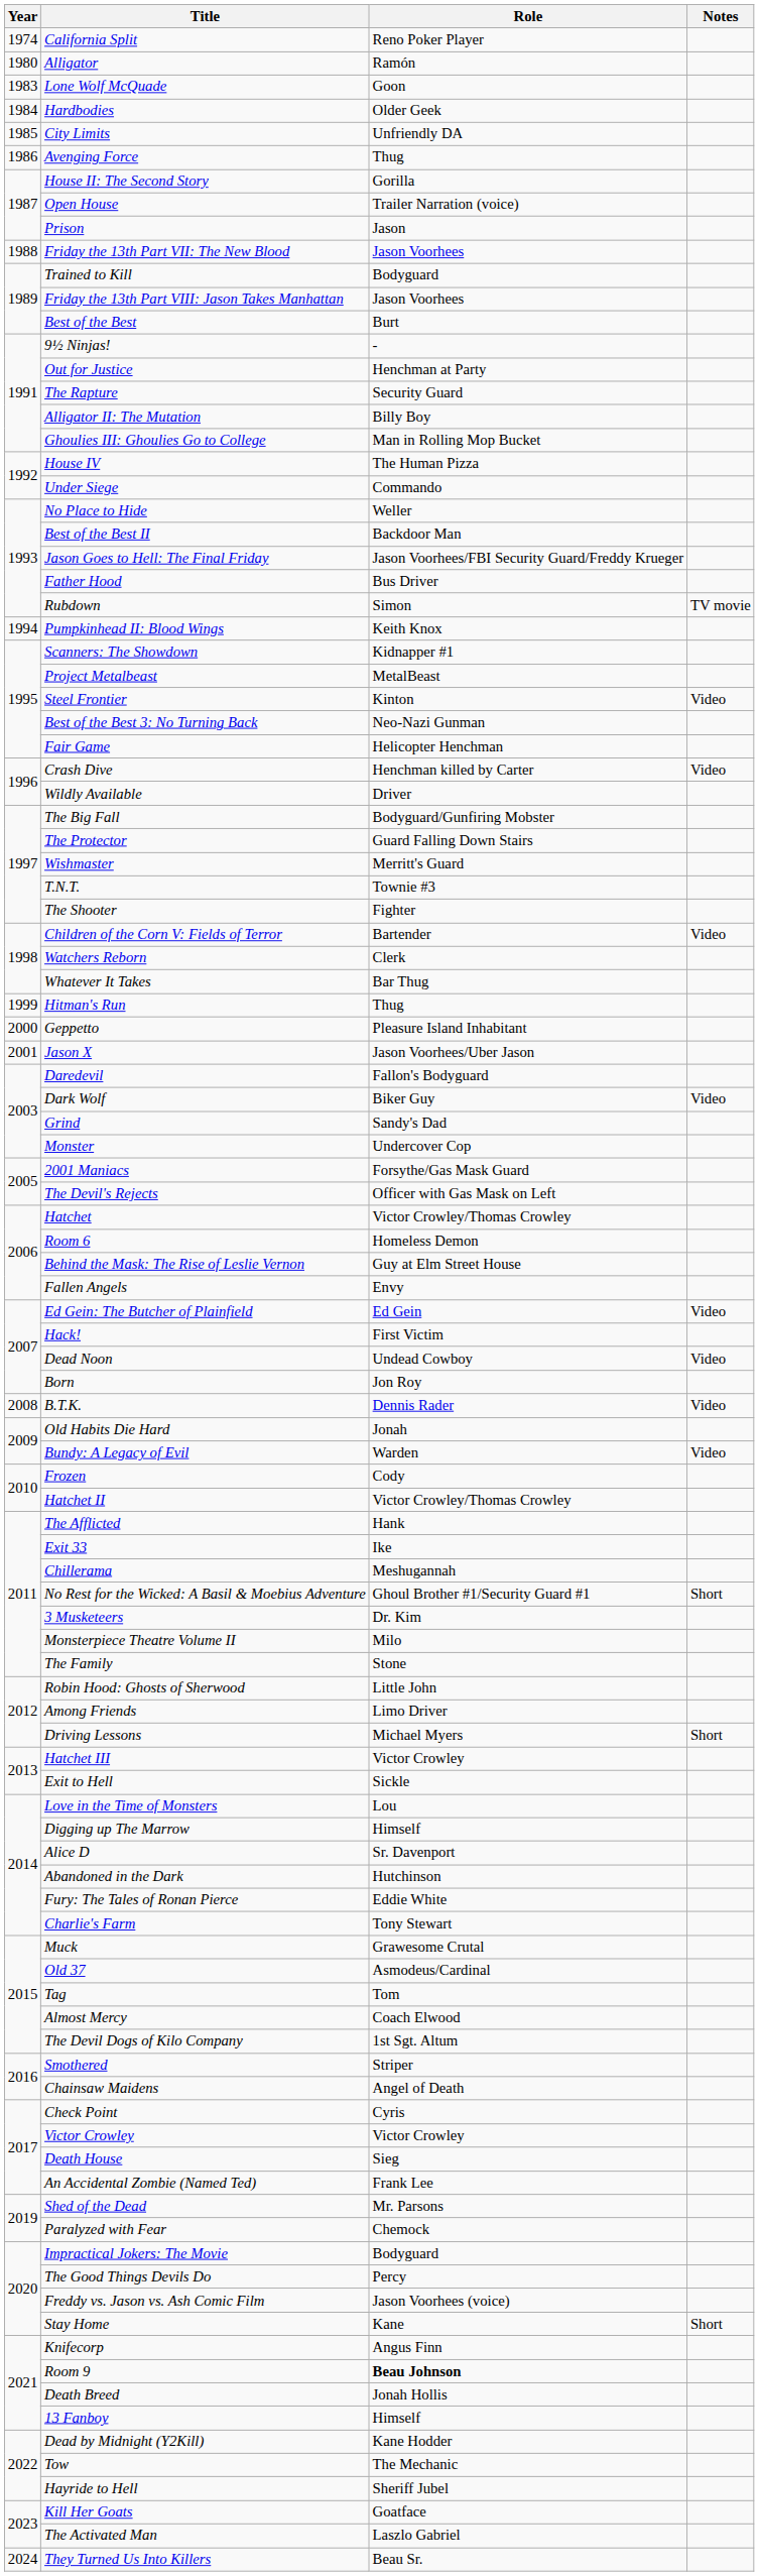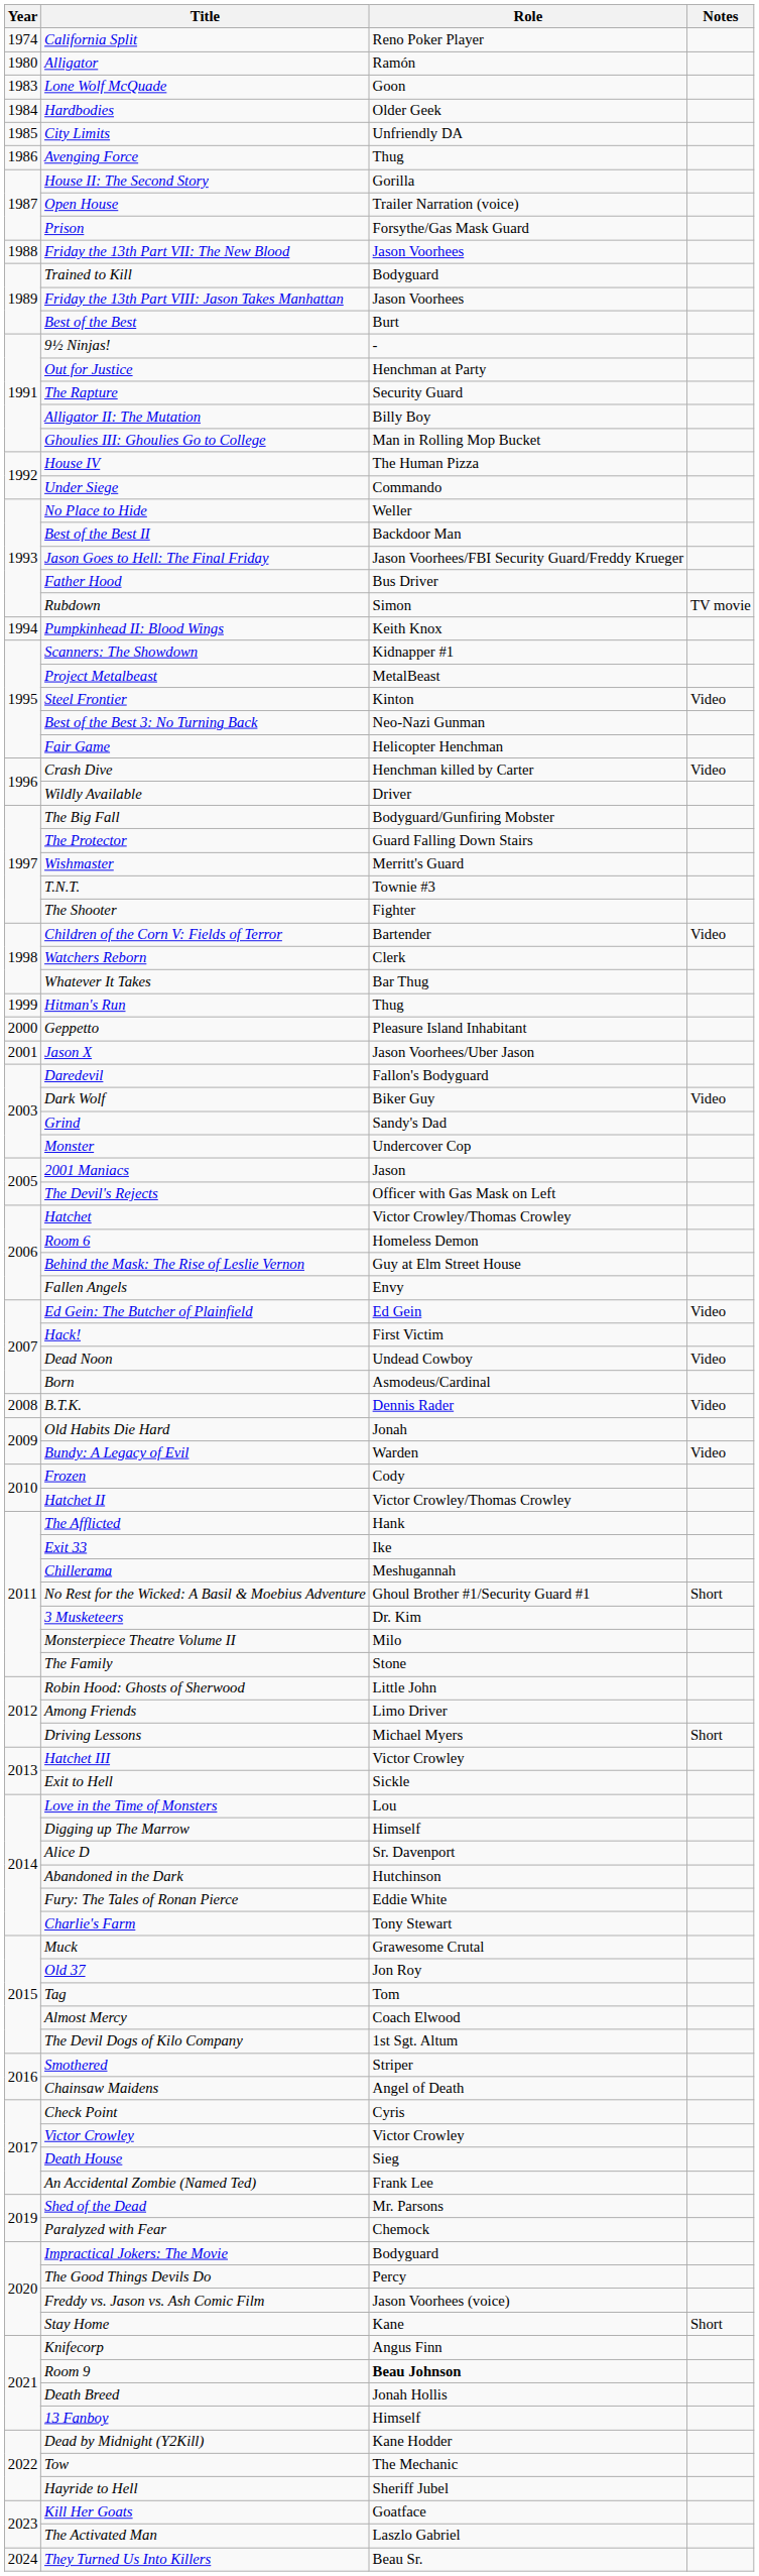Prison | Role: Jason -> Forsythe/Gas Mask Guard
2001 Maniacs | Role: Forsythe/Gas Mask Guard -> Jason
Born | Role: Jon Roy -> Asmodeus/Cardinal
Old 37 | Role: Asmodeus/Cardinal -> Jon Roy
